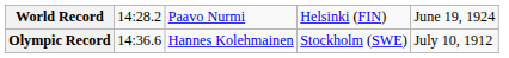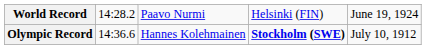Olympic Record | column 4: normal -> bold
